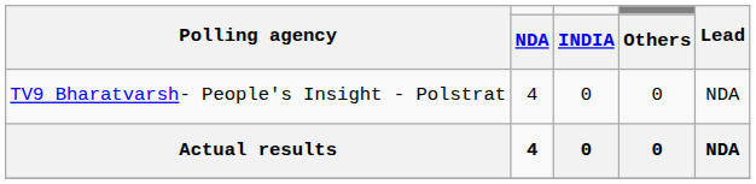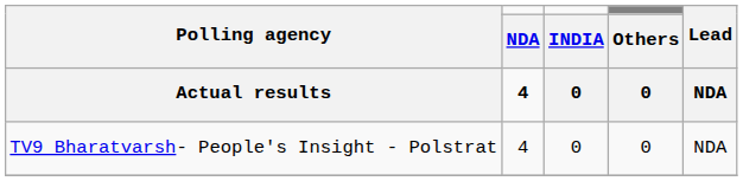rows swapped: TV9 Bharatvarsh- People's Insight - Polstrat <-> Actual results
